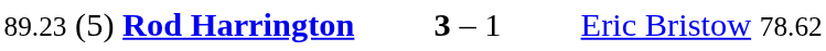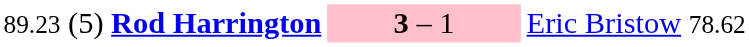89.23 (5) Rod Harrington | column 2: no background -> pink background
